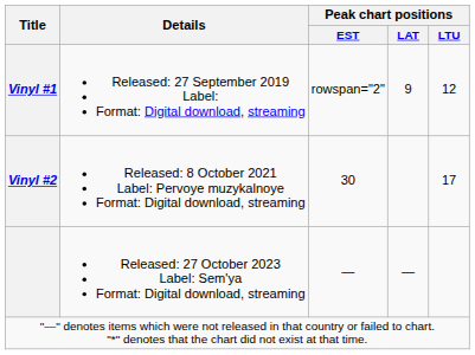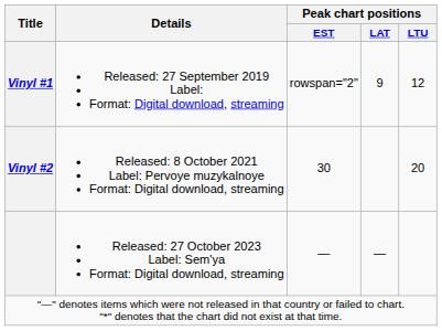Vinyl #2 | Peak chart positions / LTU: 17 -> 20
